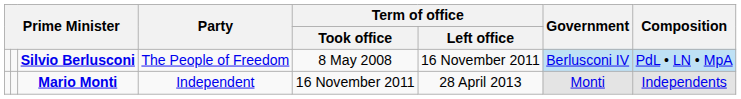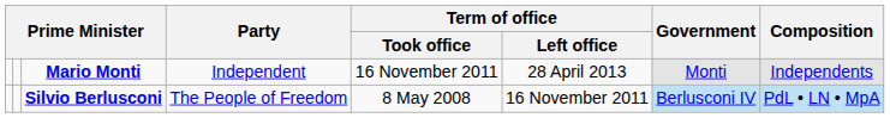rows swapped: Silvio Berlusconi <-> Mario Monti
